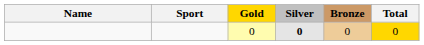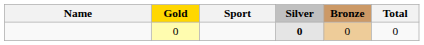columns swapped: Sport <-> Gold
row 2 | Total: gold background -> no background
